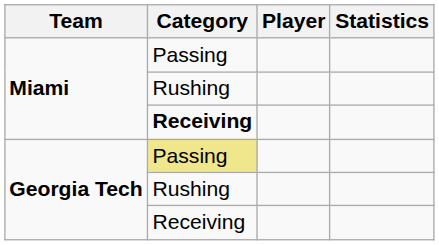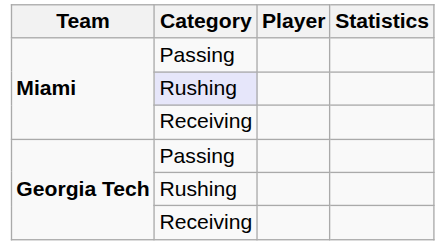Miami / Rushing | Category: no background -> lavender background
Miami / Receiving | Category: bold -> normal
Georgia Tech / Passing | Category: khaki background -> no background
